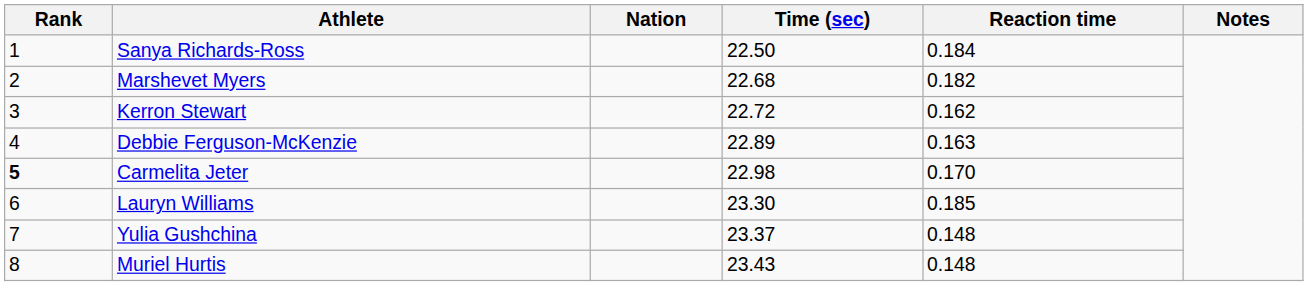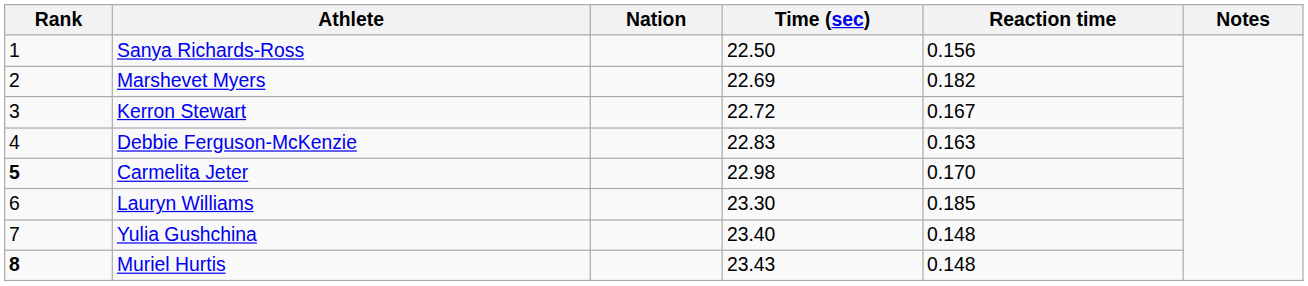Sanya Richards-Ross | Reaction time: 0.184 -> 0.156
Marshevet Myers | Time (sec): 22.68 -> 22.69
Kerron Stewart | Reaction time: 0.162 -> 0.167
Debbie Ferguson-McKenzie | Time (sec): 22.89 -> 22.83
Yulia Gushchina | Time (sec): 23.37 -> 23.40
Muriel Hurtis | Rank: normal -> bold
